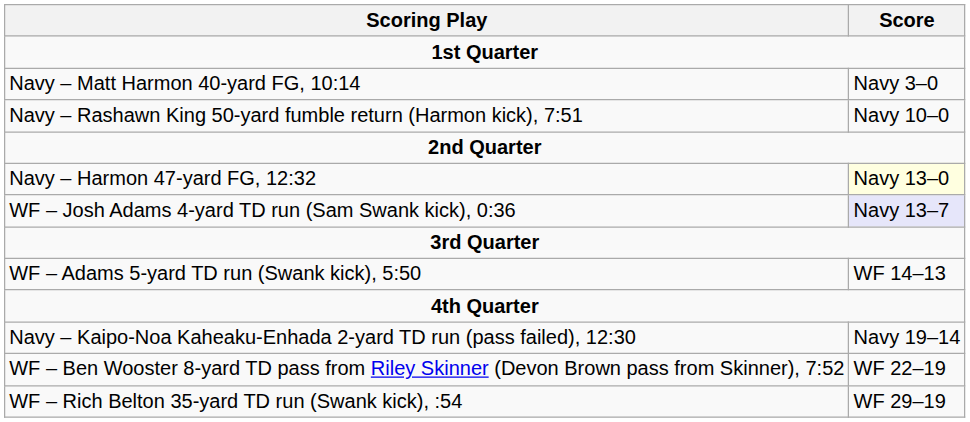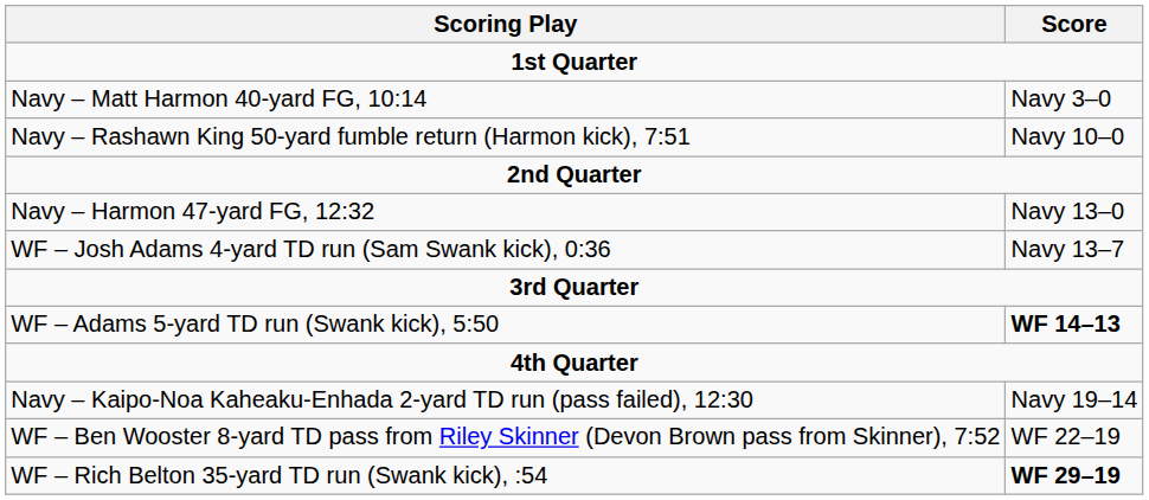Navy – Harmon 47-yard FG, 12:32 | Score: lightyellow background -> no background
WF – Josh Adams 4-yard TD run (Sam Swank kick), 0:36 | Score: lavender background -> no background
WF – Adams 5-yard TD run (Swank kick), 5:50 | Score: normal -> bold
WF – Rich Belton 35-yard TD run (Swank kick), :54 | Score: normal -> bold
